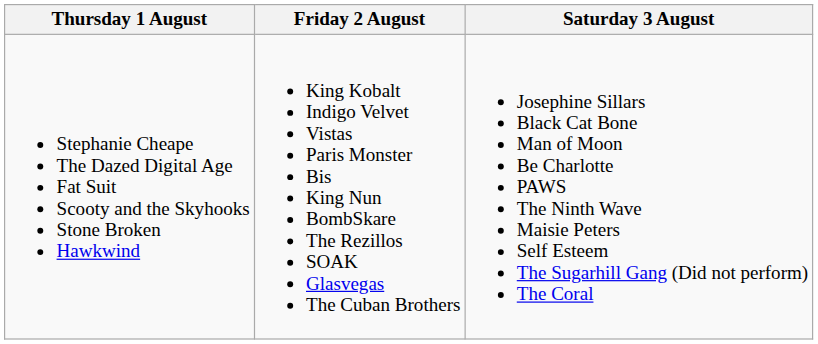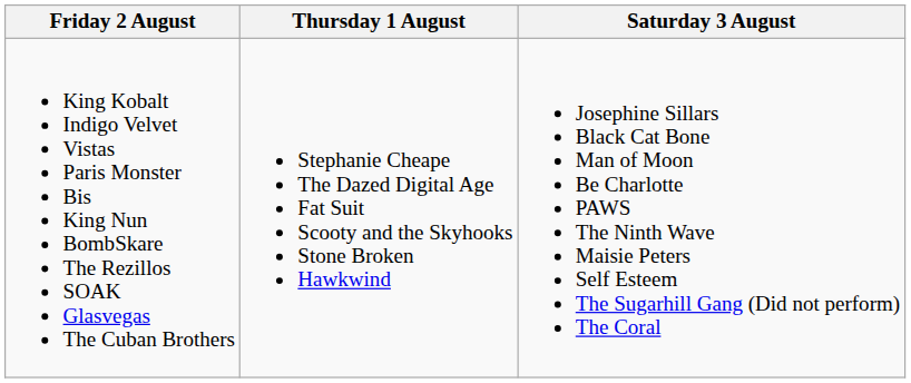columns swapped: Thursday 1 August <-> Friday 2 August
